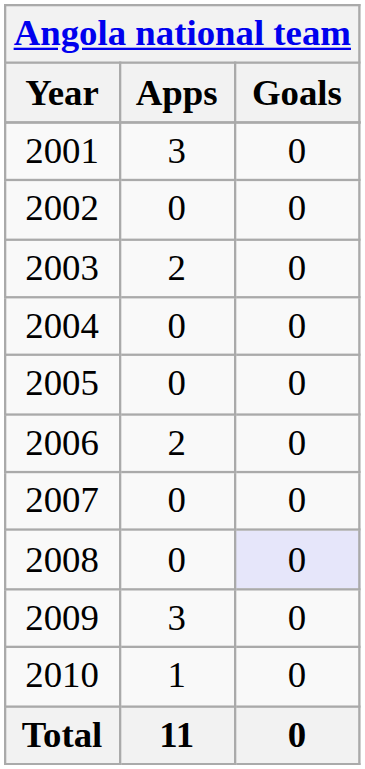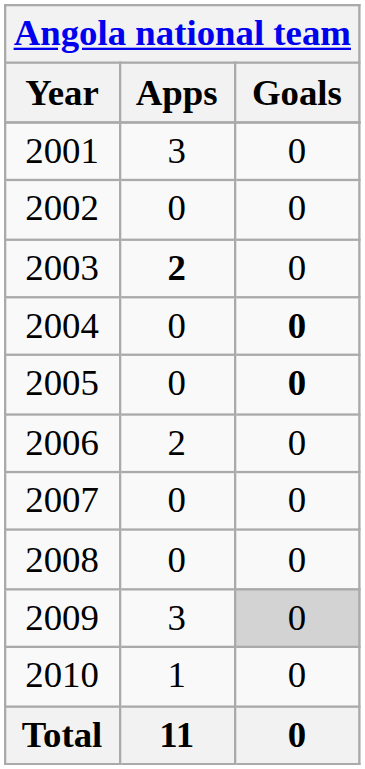2003 | Apps: normal -> bold
2004 | Goals: normal -> bold
2005 | Goals: normal -> bold
2008 | Goals: lavender background -> no background
2009 | Goals: no background -> lightgrey background
